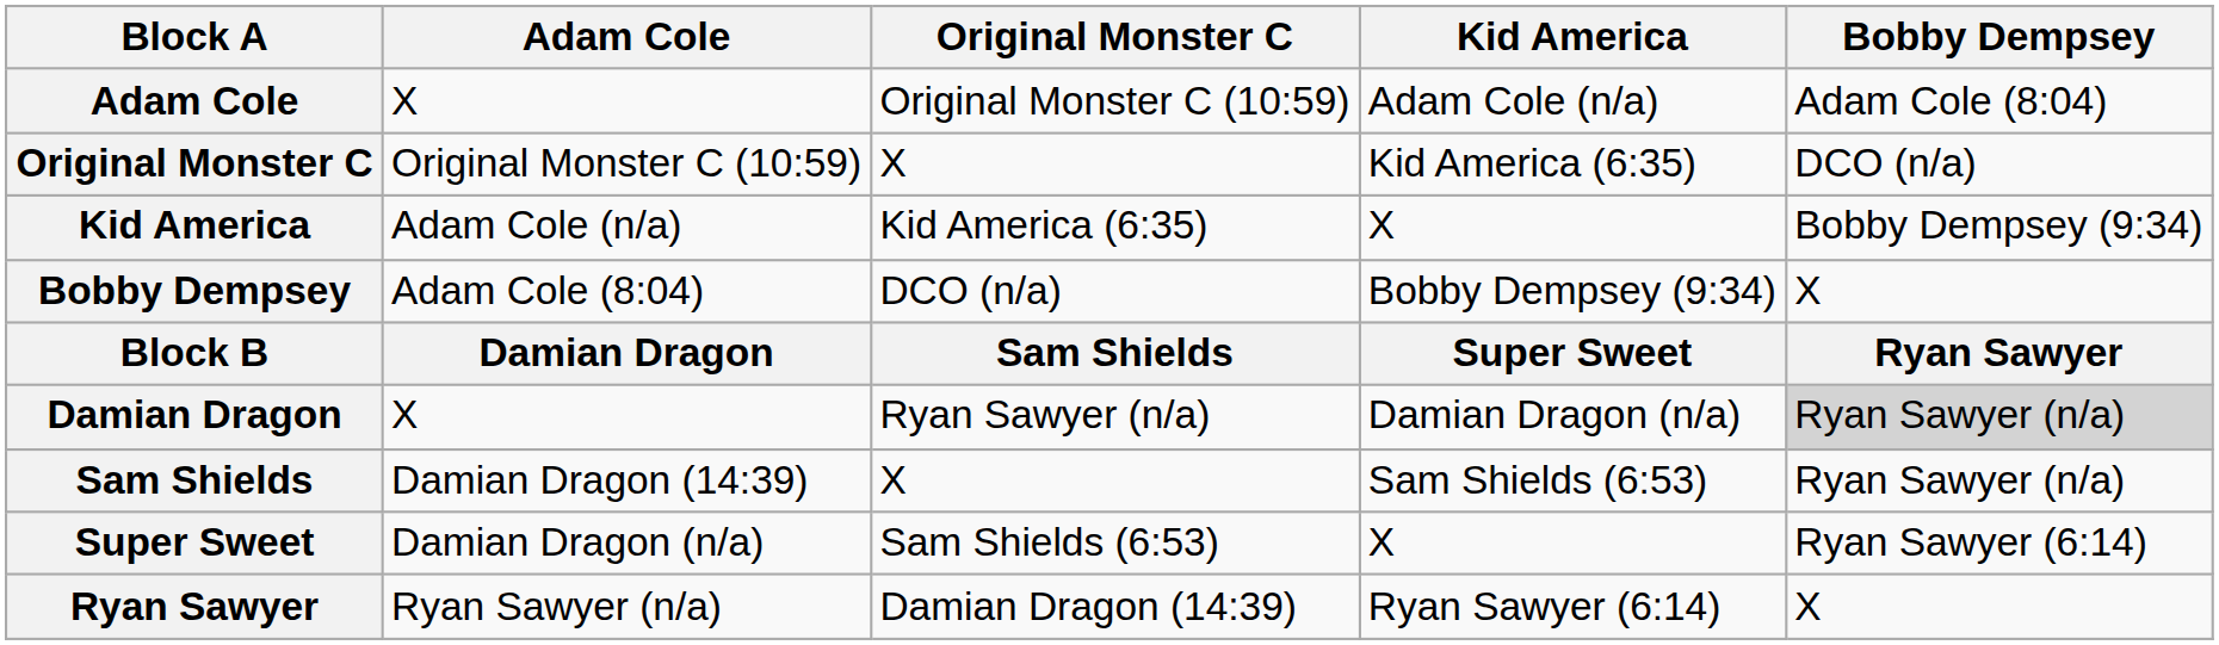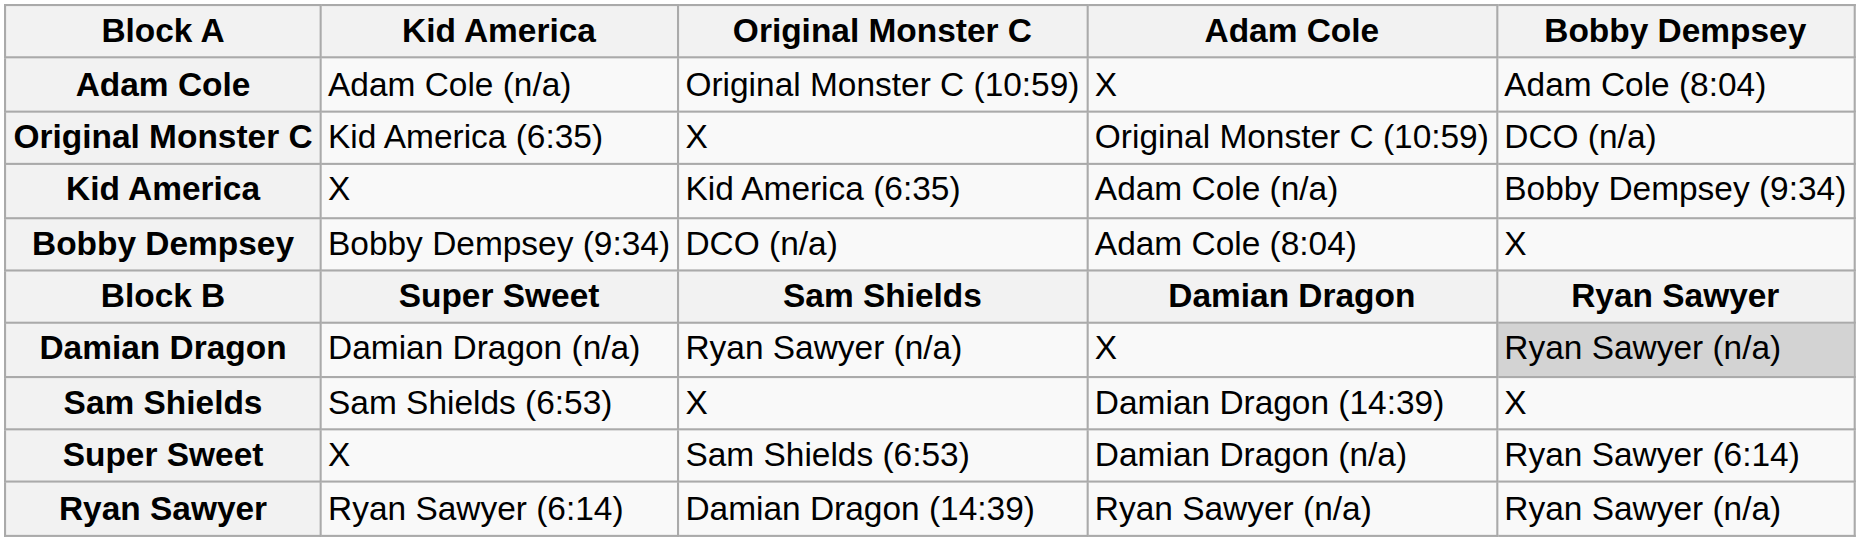columns swapped: Adam Cole <-> Kid America
row 8 | Bobby Dempsey: Ryan Sawyer (n/a) -> X
row 10 | Bobby Dempsey: X -> Ryan Sawyer (n/a)
